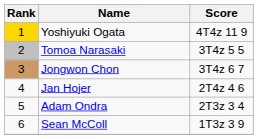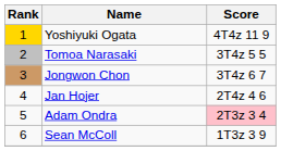Adam Ondra | Score: no background -> pink background
